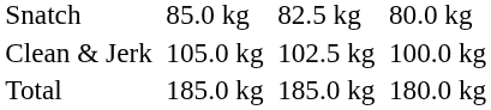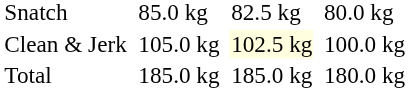Clean & Jerk | column 3: no background -> lightyellow background
